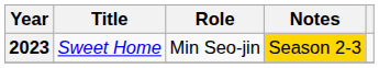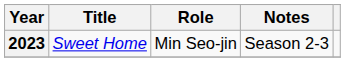2023 | Notes: gold background -> no background
